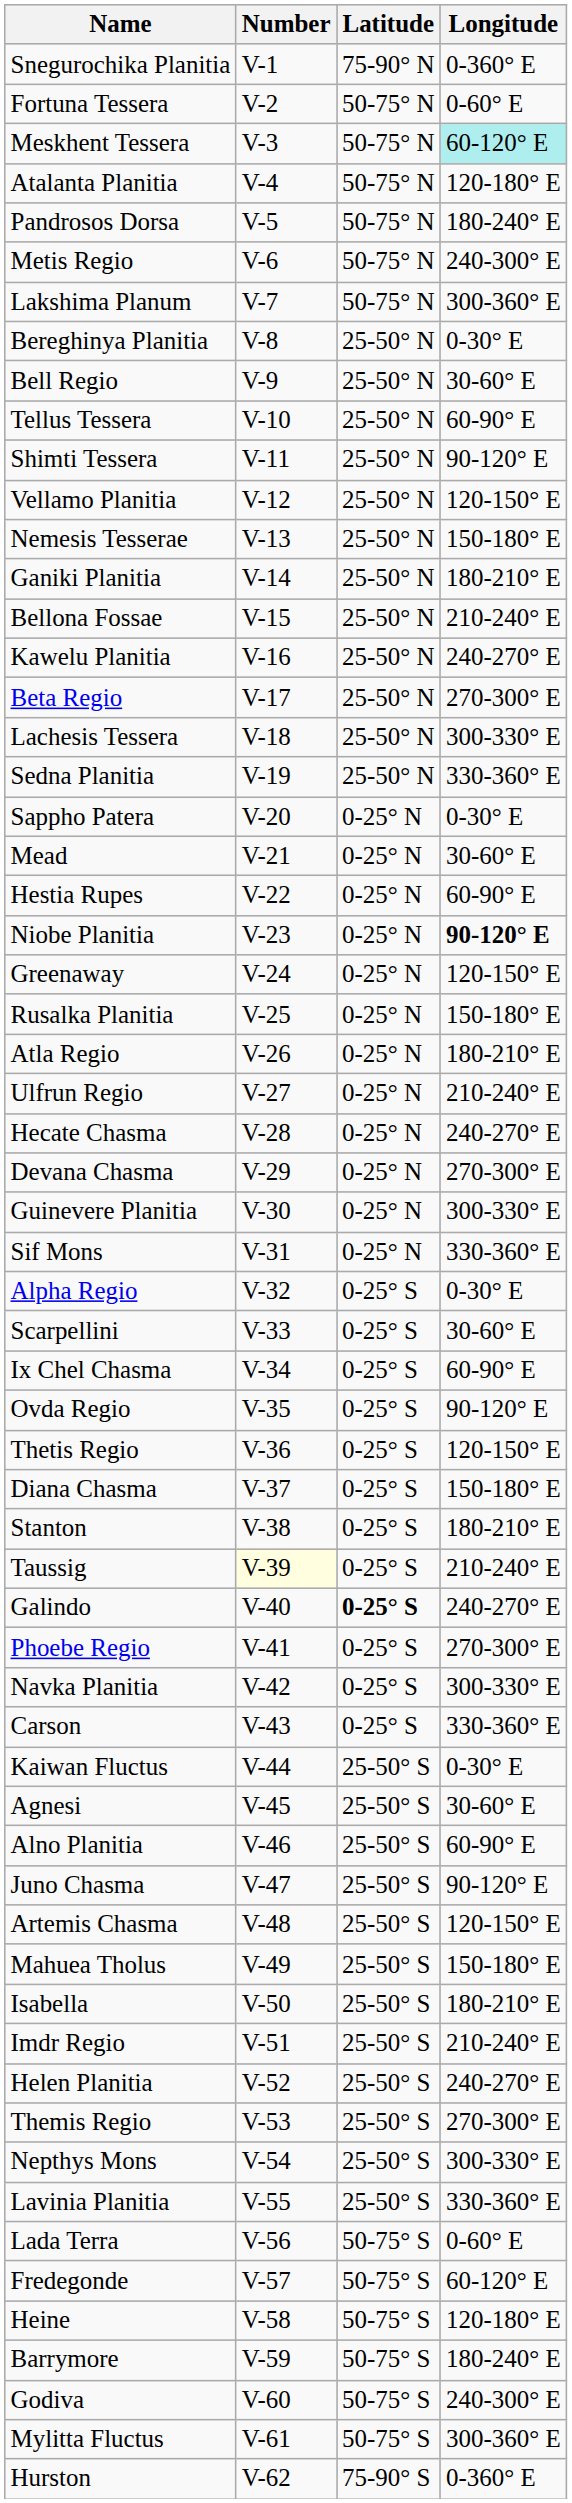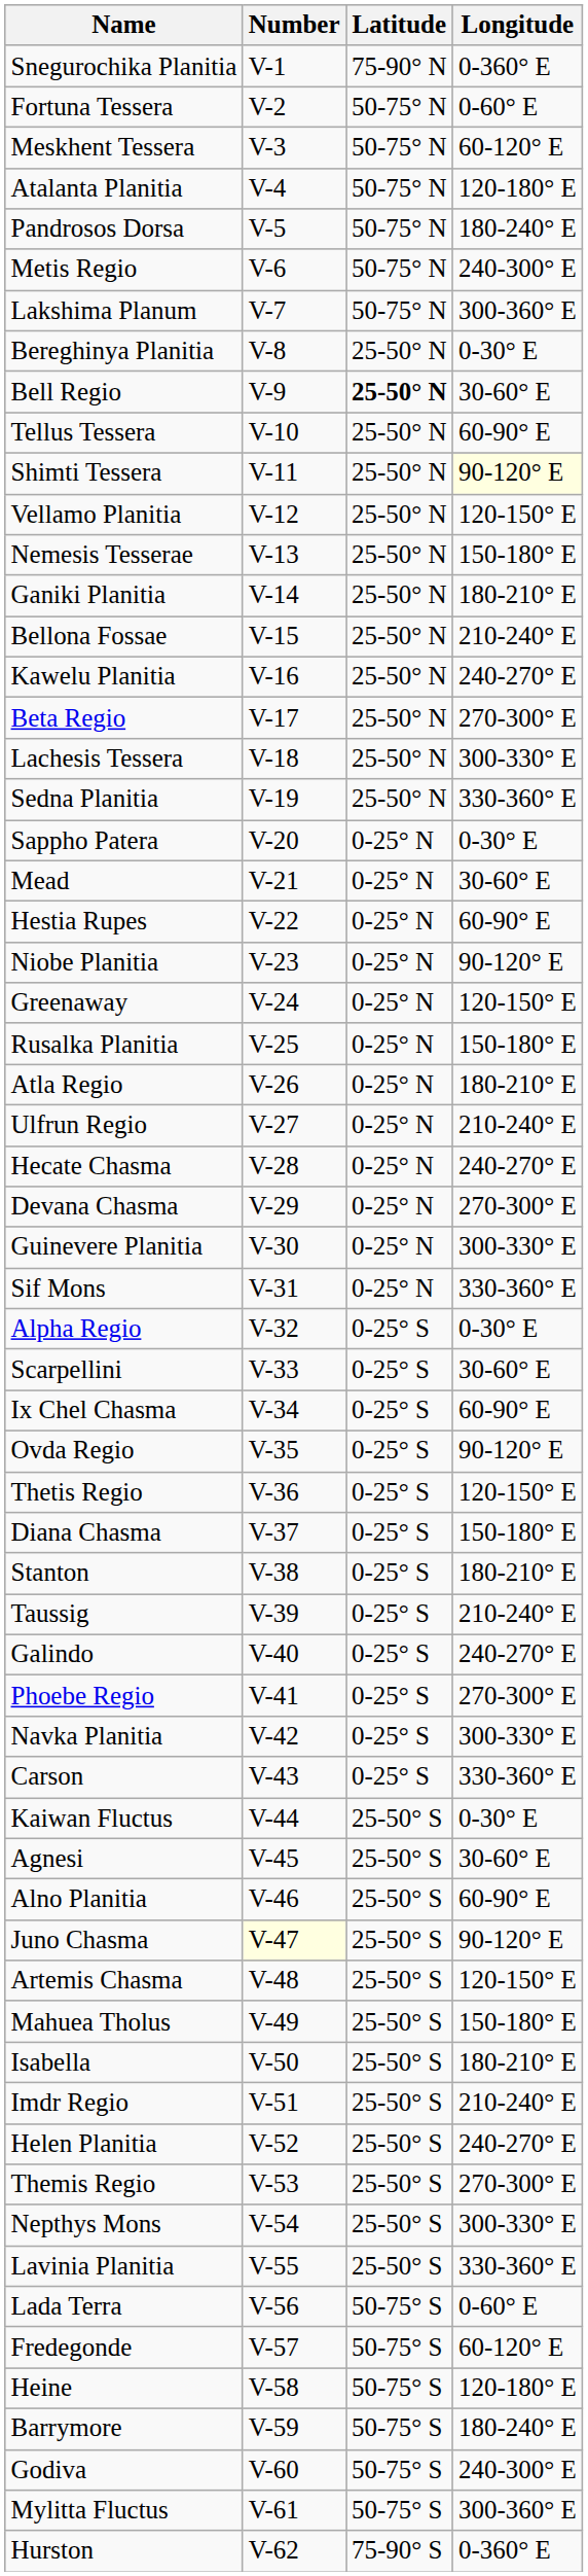Meskhent Tessera | Longitude: paleturquoise background -> no background
Bell Regio | Latitude: normal -> bold
Shimti Tessera | Longitude: no background -> lightyellow background
Niobe Planitia | Longitude: bold -> normal
Taussig | Number: lightyellow background -> no background
Galindo | Latitude: bold -> normal
Juno Chasma | Number: no background -> lightyellow background
